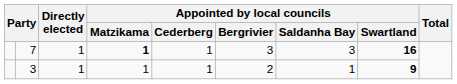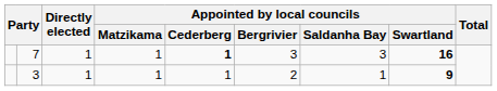7 | Appointed by local councils / Matzikama: bold -> normal
7 | Appointed by local councils / Cederberg: normal -> bold
